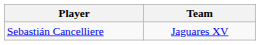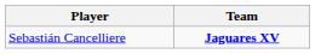Sebastián Cancelliere | Team: normal -> bold
